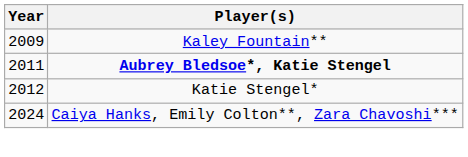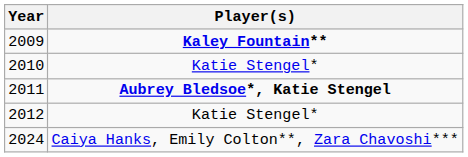2009 | Player(s): normal -> bold
+ row: 2010 | Katie Stengel*
